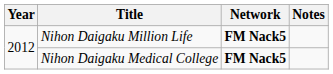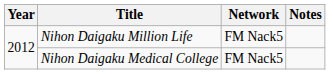Nihon Daigaku Million Life | Network: bold -> normal
Nihon Daigaku Medical College | Network: bold -> normal
